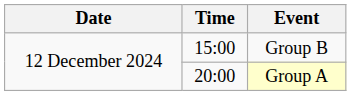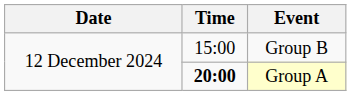Group A | Time: normal -> bold
